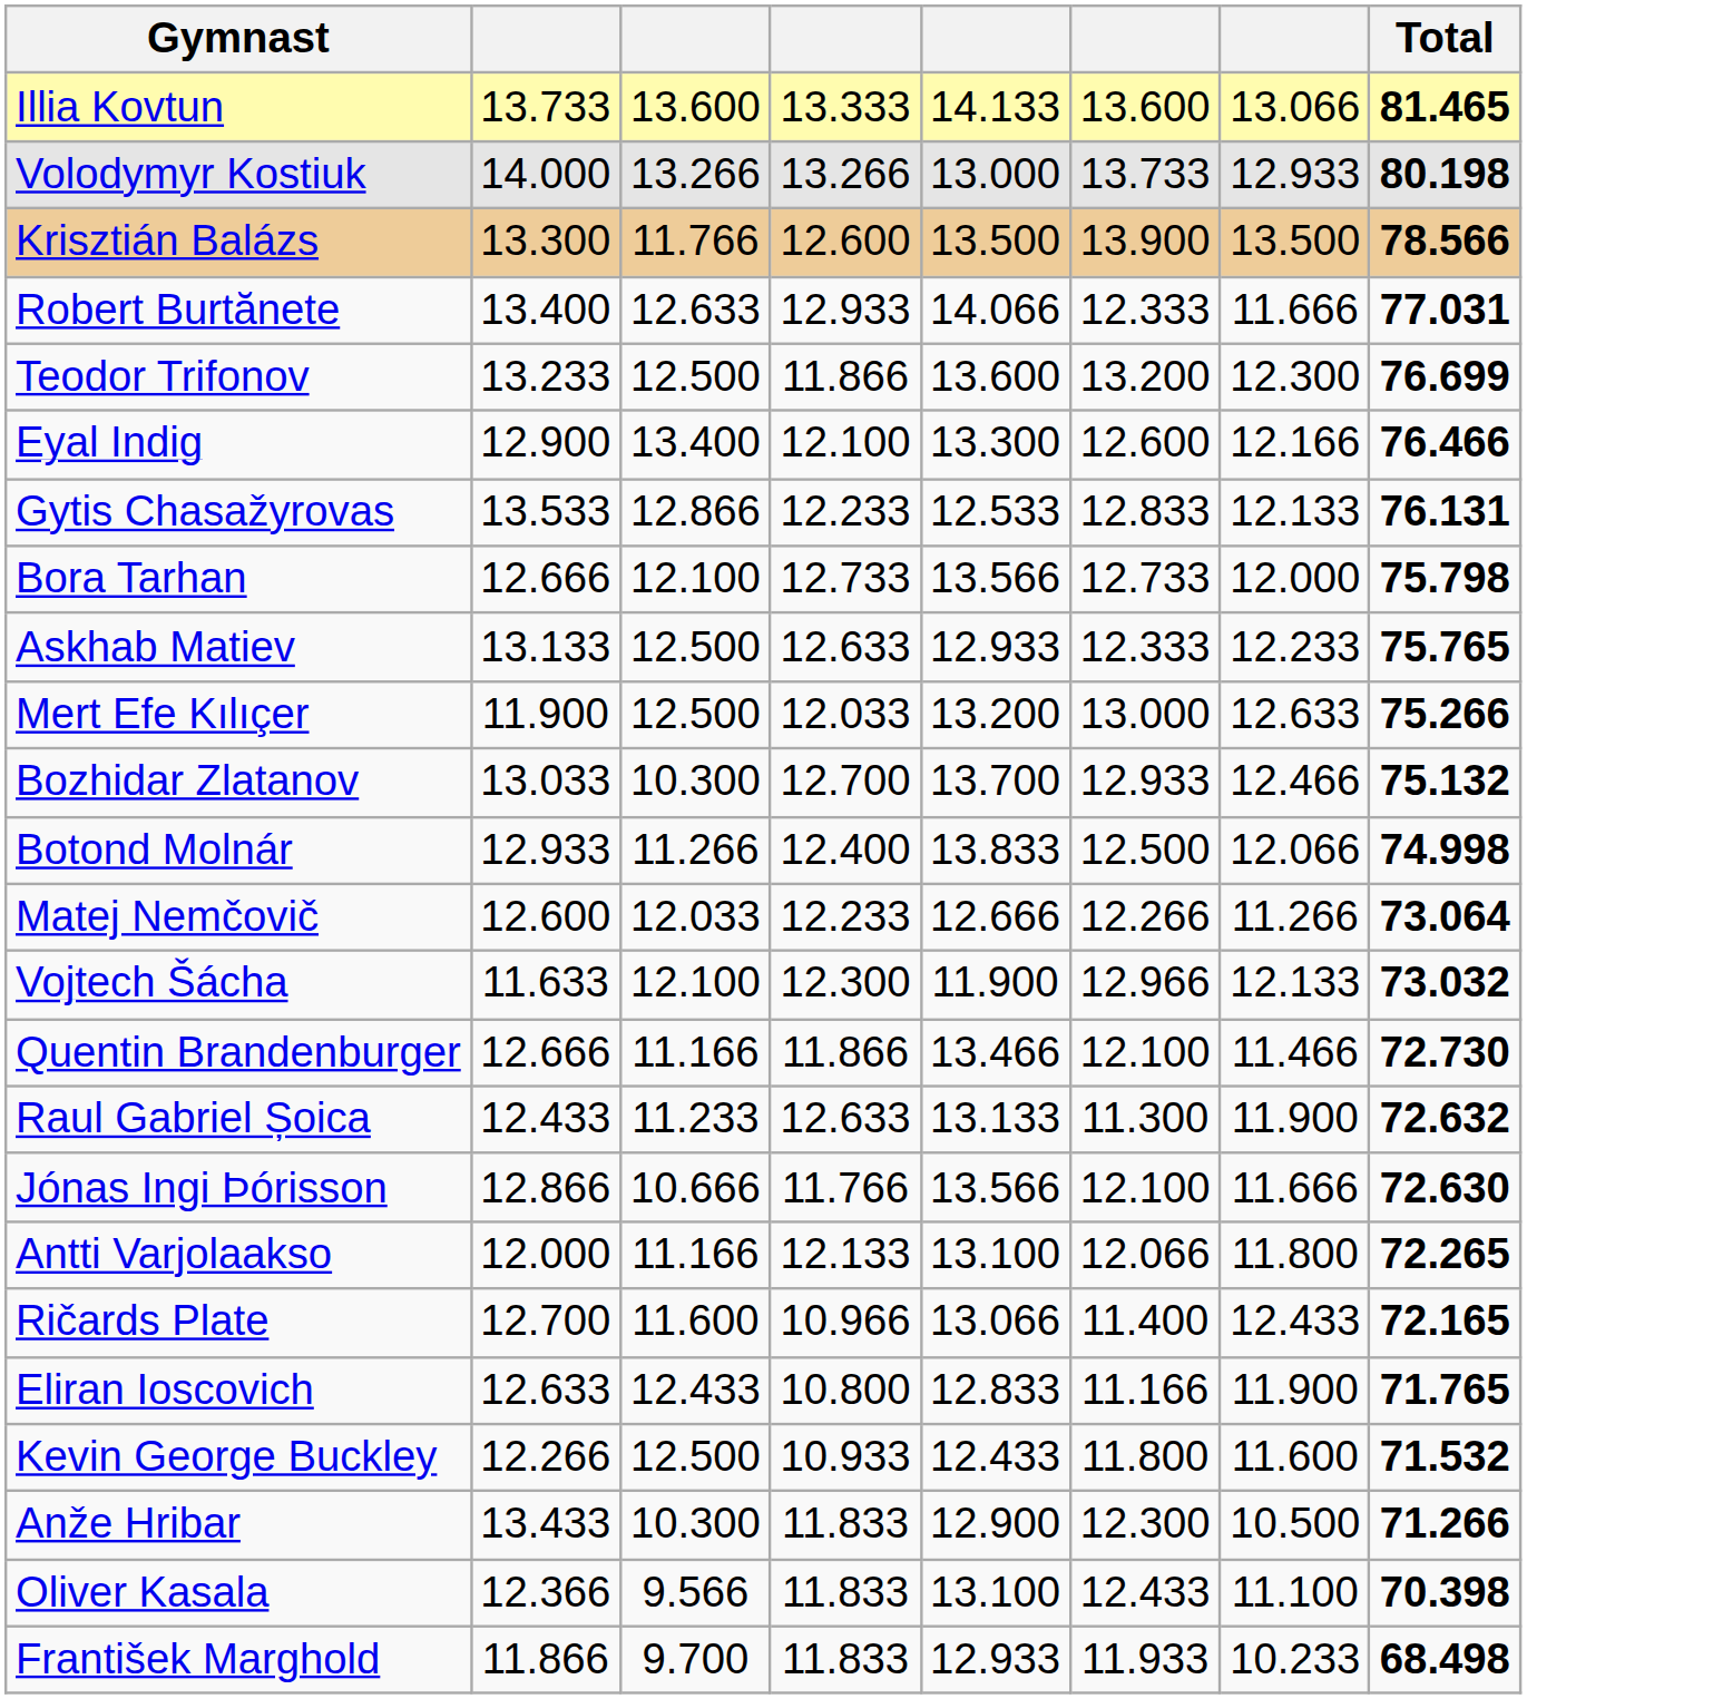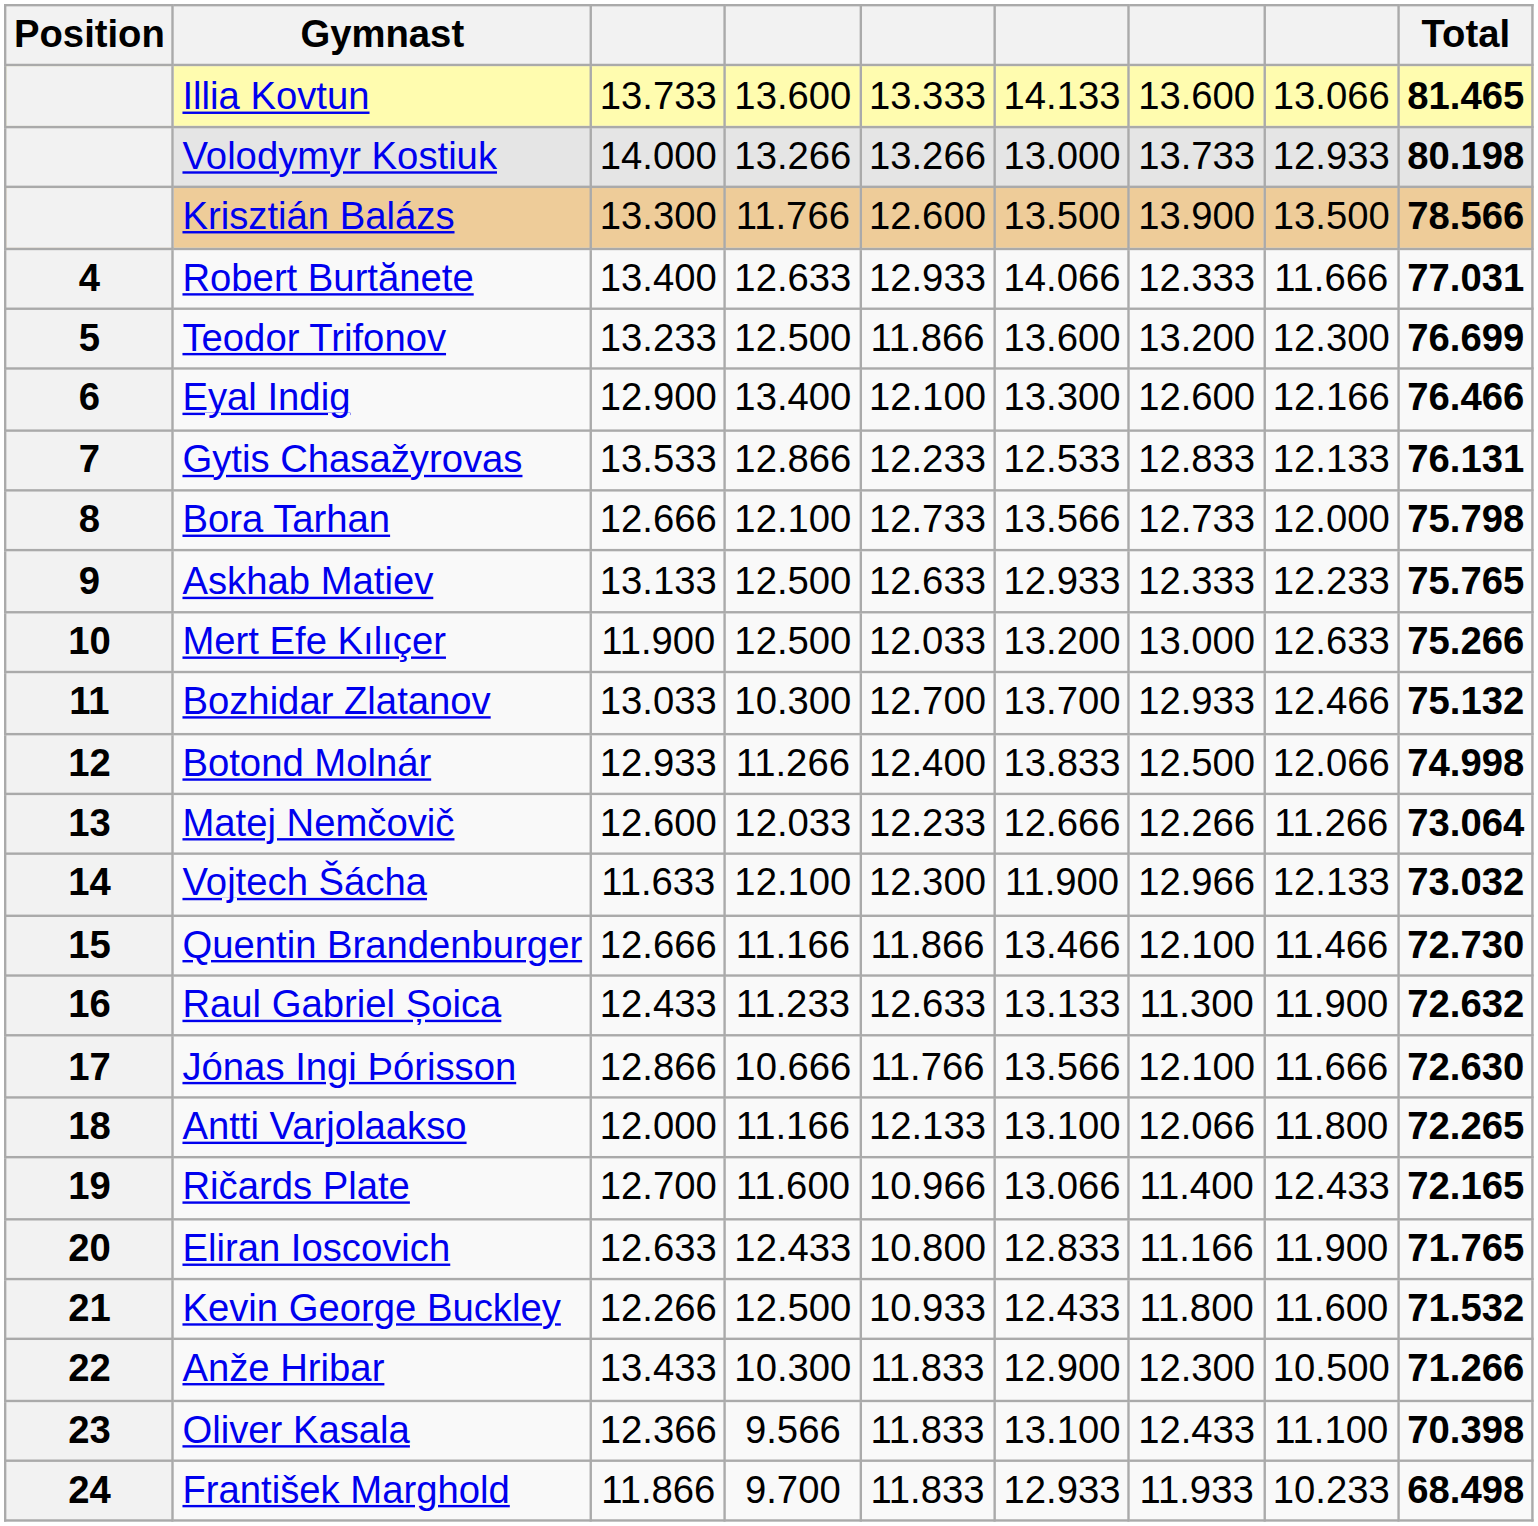+ column: Position | 4 | 5 | 6 | 7 | 8 | 9 | 10 | 11 | 12 | 13 | 14 | 15 | 16 | 17 | 18 | 19 | 20 | 21 | 22 | 23 | 24
